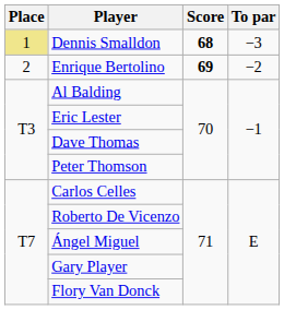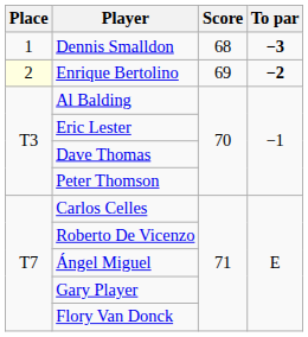Dennis Smalldon | Place: khaki background -> no background
Dennis Smalldon | Score: bold -> normal
Dennis Smalldon | To par: normal -> bold
Enrique Bertolino | Place: no background -> lightyellow background
Enrique Bertolino | Score: bold -> normal
Enrique Bertolino | To par: normal -> bold
